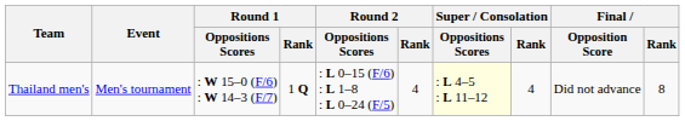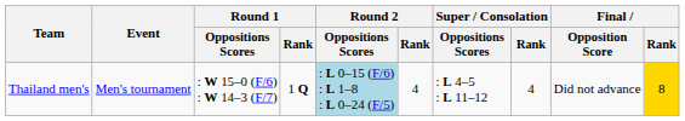Thailand men's | Round 2 / Oppositions Scores: no background -> lightblue background
Thailand men's | Super / Consolation / Oppositions Scores: lightyellow background -> no background
Thailand men's | Final / Rank: no background -> gold background
